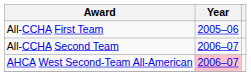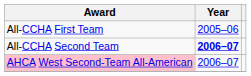row 3 | Year: normal -> bold
row 4 | Award: no background -> pink background
row 4 | Year: pink background -> no background
